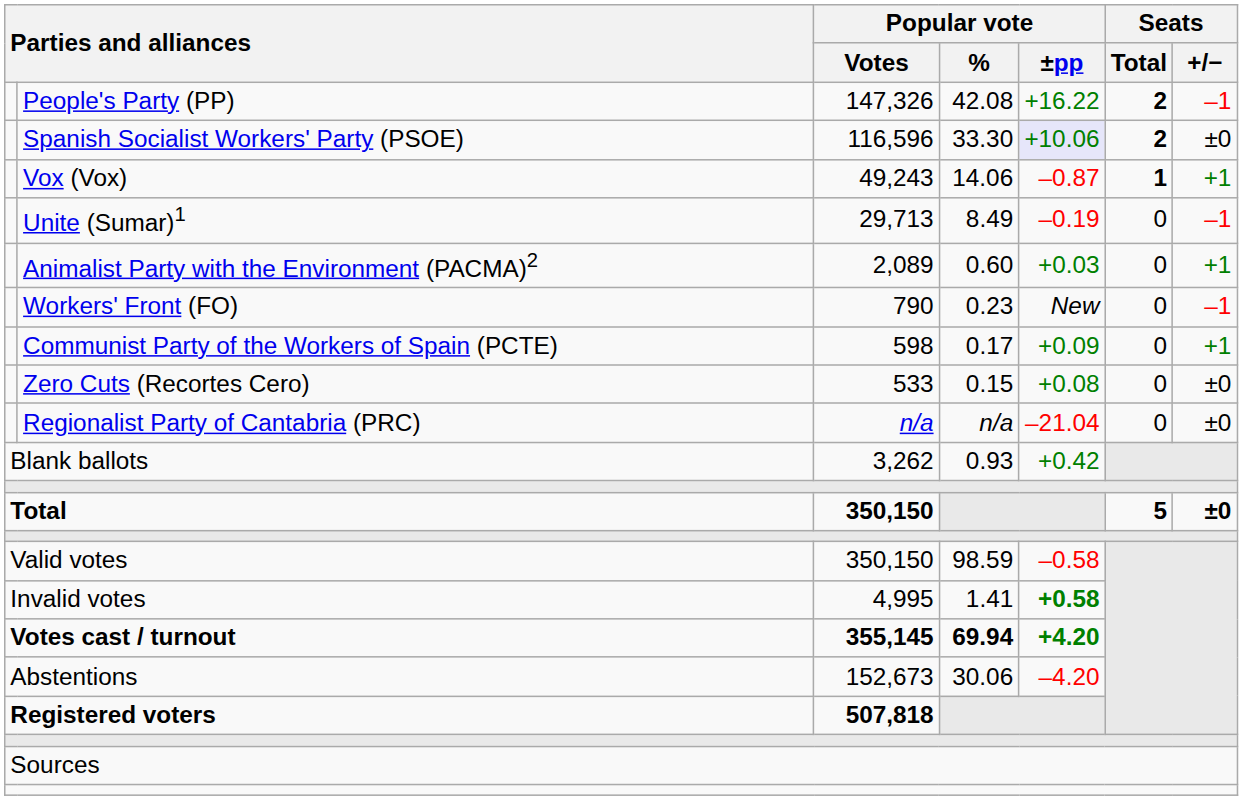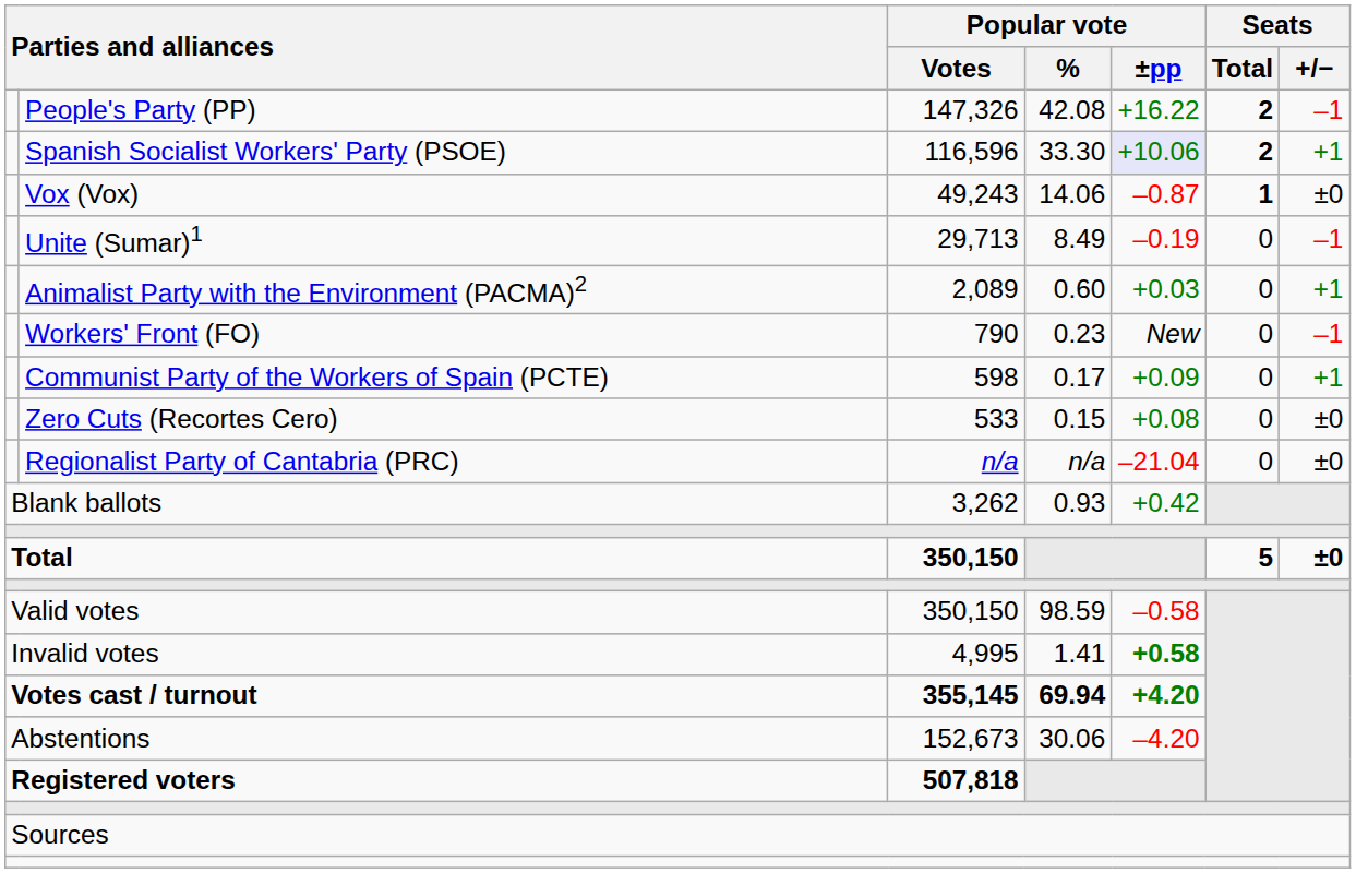Spanish Socialist Workers' Party (PSOE) | Seats / +/−: ±0 -> +1
Vox (Vox) | Seats / +/−: +1 -> ±0
